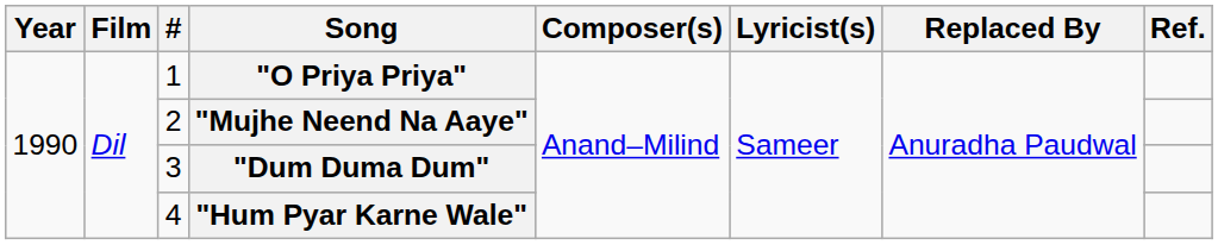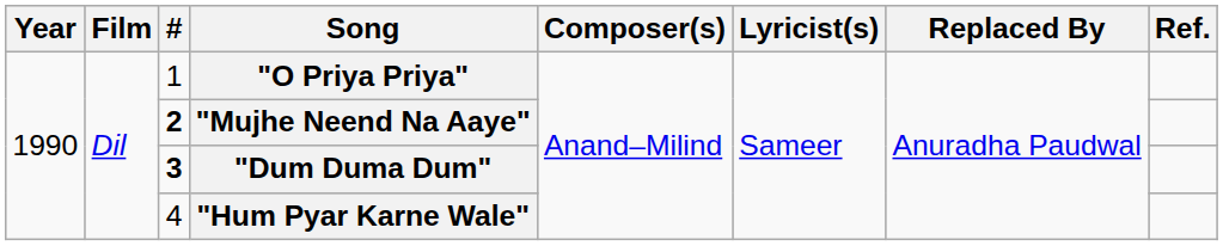"Mujhe Neend Na Aaye" | #: normal -> bold
"Dum Duma Dum" | #: normal -> bold
